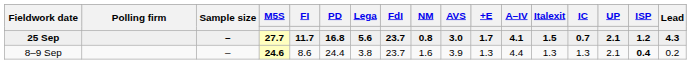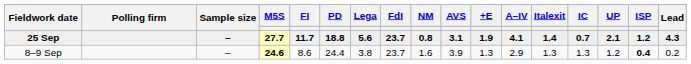25 Sep | PD: 16.8 -> 18.8
25 Sep | AVS: 3.0 -> 3.1
25 Sep | +E: 1.7 -> 1.9
25 Sep | Italexit: 1.5 -> 1.4
8–9 Sep | A–IV: 4.4 -> 2.9
8–9 Sep | UP: 2.1 -> 1.2
